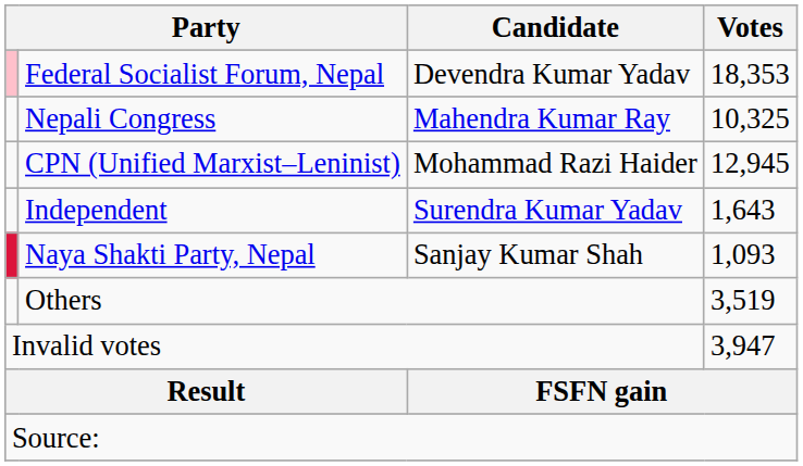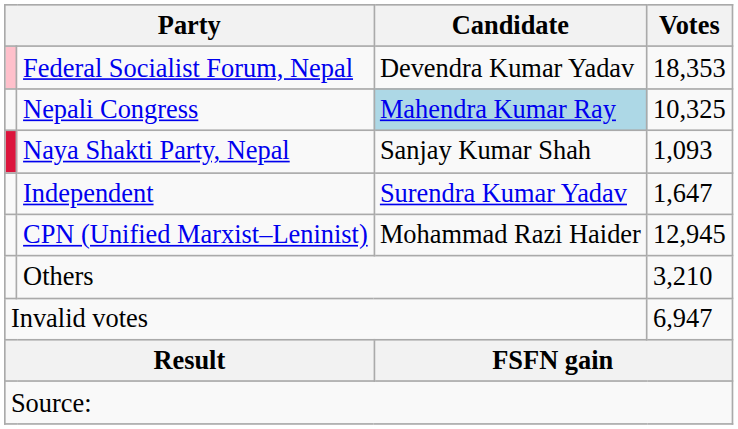Nepali Congress | Candidate: no background -> lightblue background
rows swapped: CPN (Unified Marxist–Leninist) <-> Naya Shakti Party, Nepal
Independent | Votes: 1,643 -> 1,647
Others | Votes: 3,519 -> 3,210
Invalid votes | Votes: 3,947 -> 6,947
